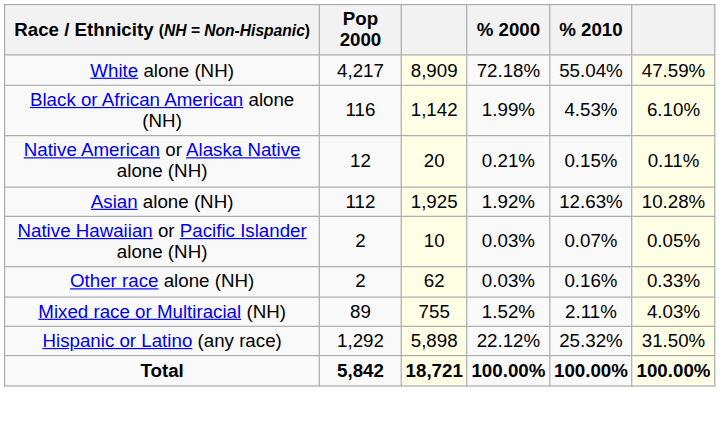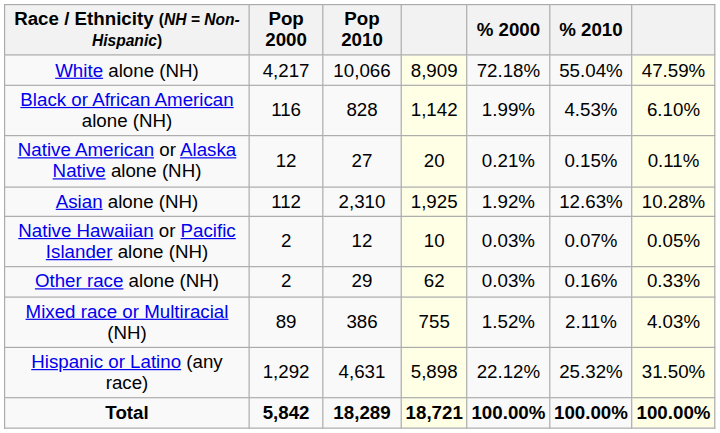+ column: Pop 2010 | 10,066 | 828 | 27 | 2,310 | 12 | 29 | 386 | 4,631 | 18,289
